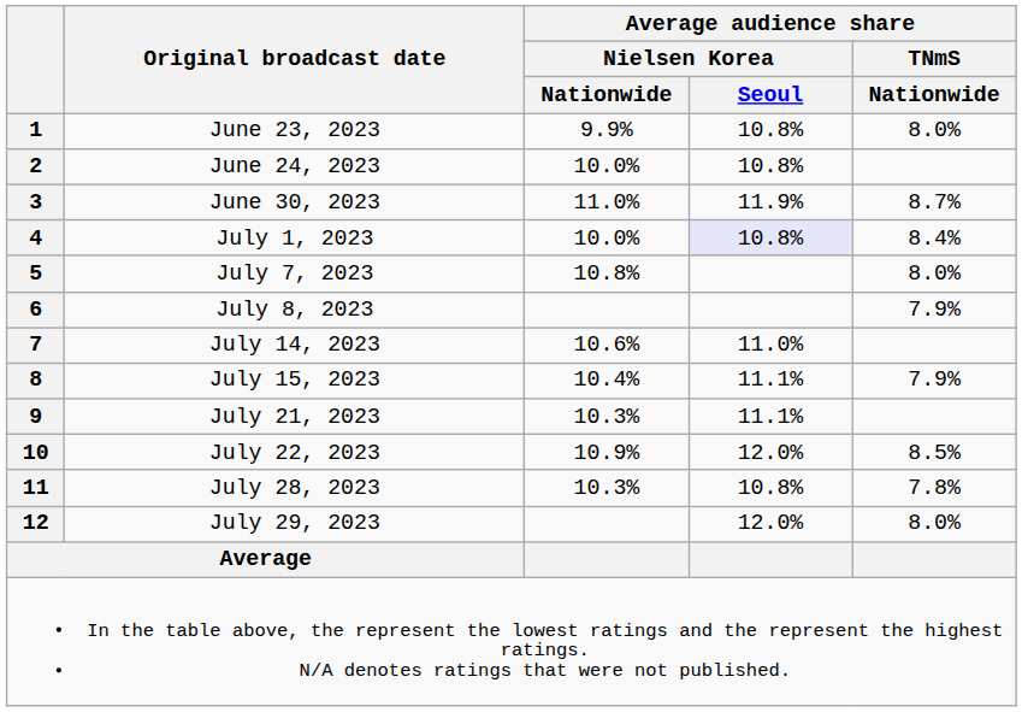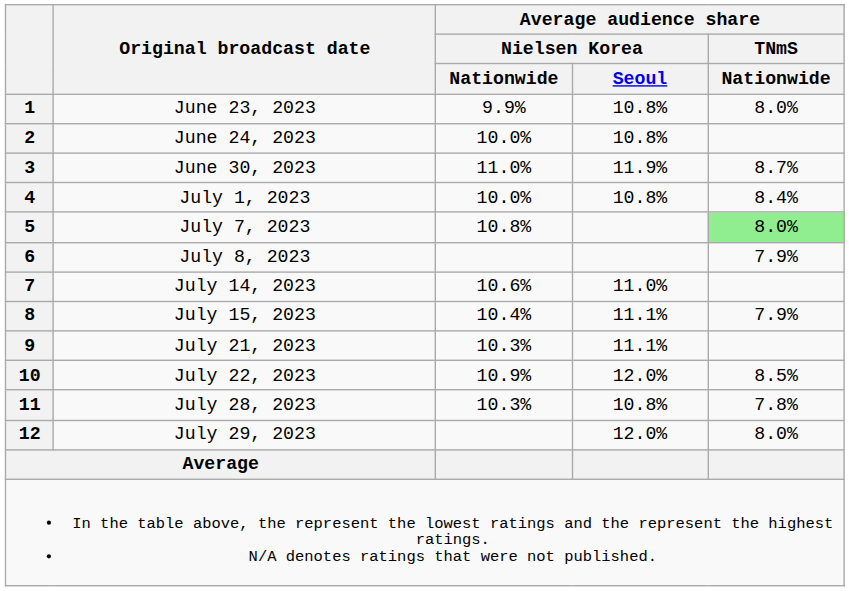4 | Average audience share / Nielsen Korea / Seoul: lavender background -> no background
5 | Average audience share / TNmS / Nationwide: no background -> lightgreen background
